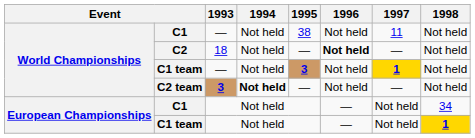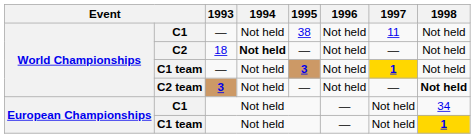C2 | 1994: normal -> bold
C2 | 1996: bold -> normal
C2 team | 1994: bold -> normal
C2 team | 1998: normal -> bold
